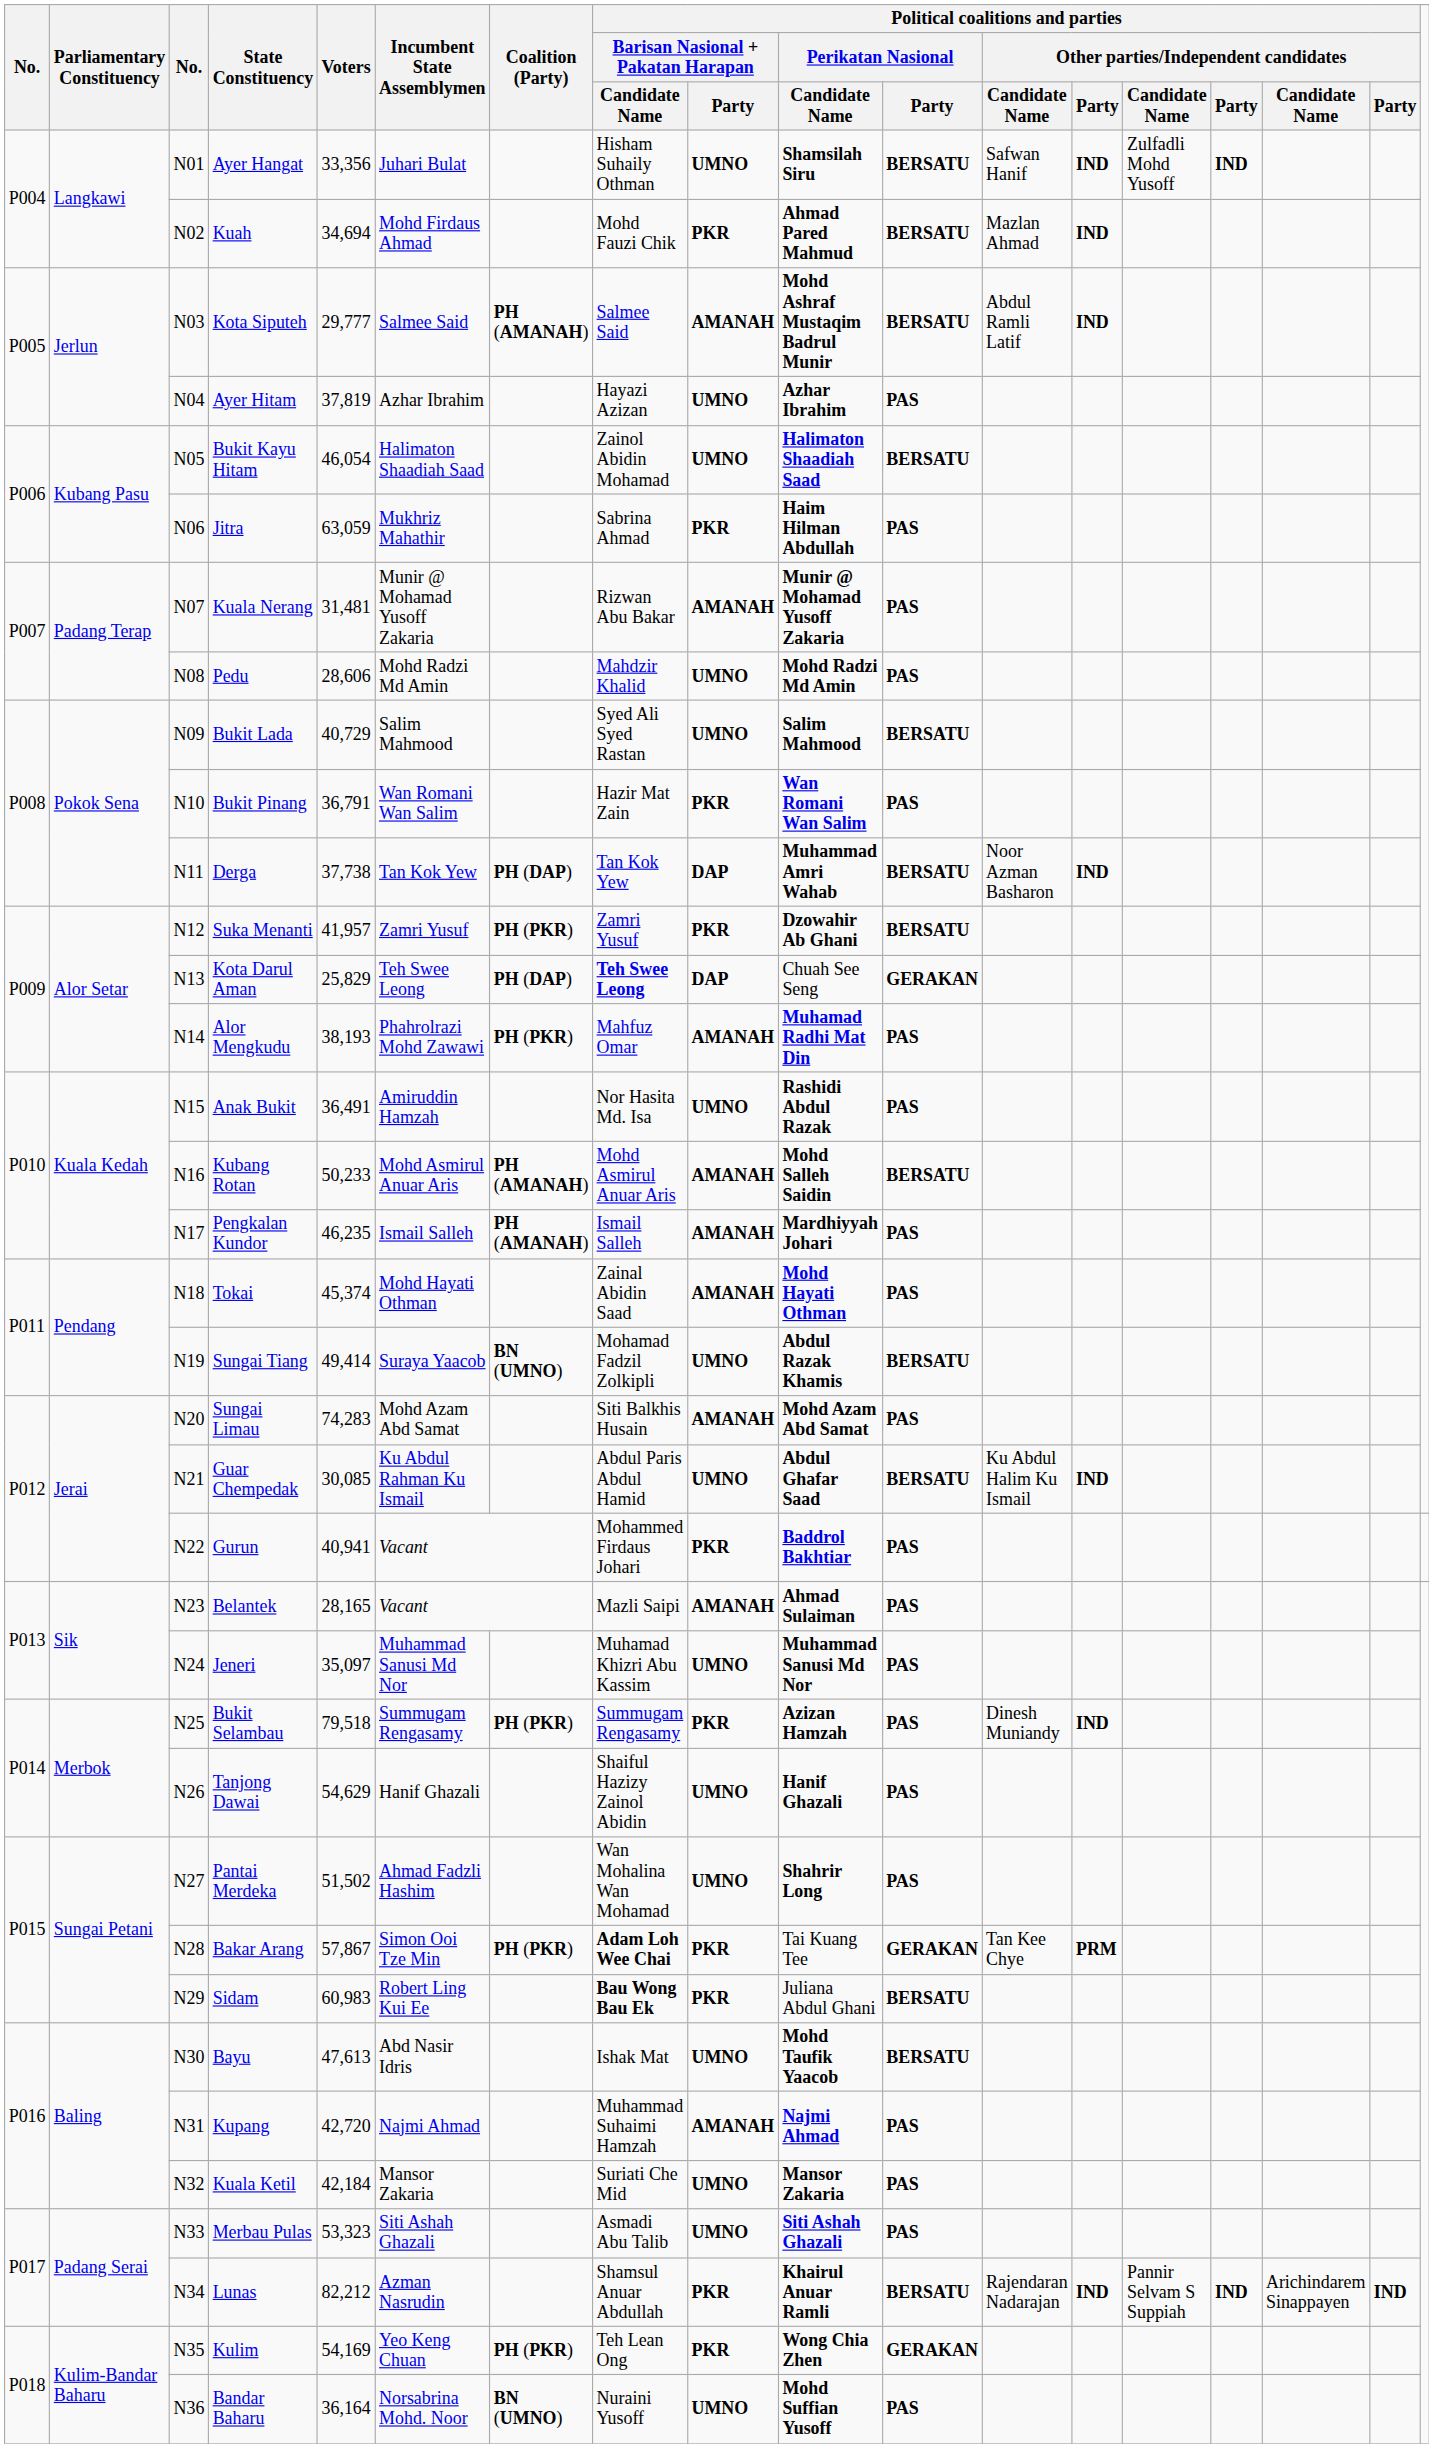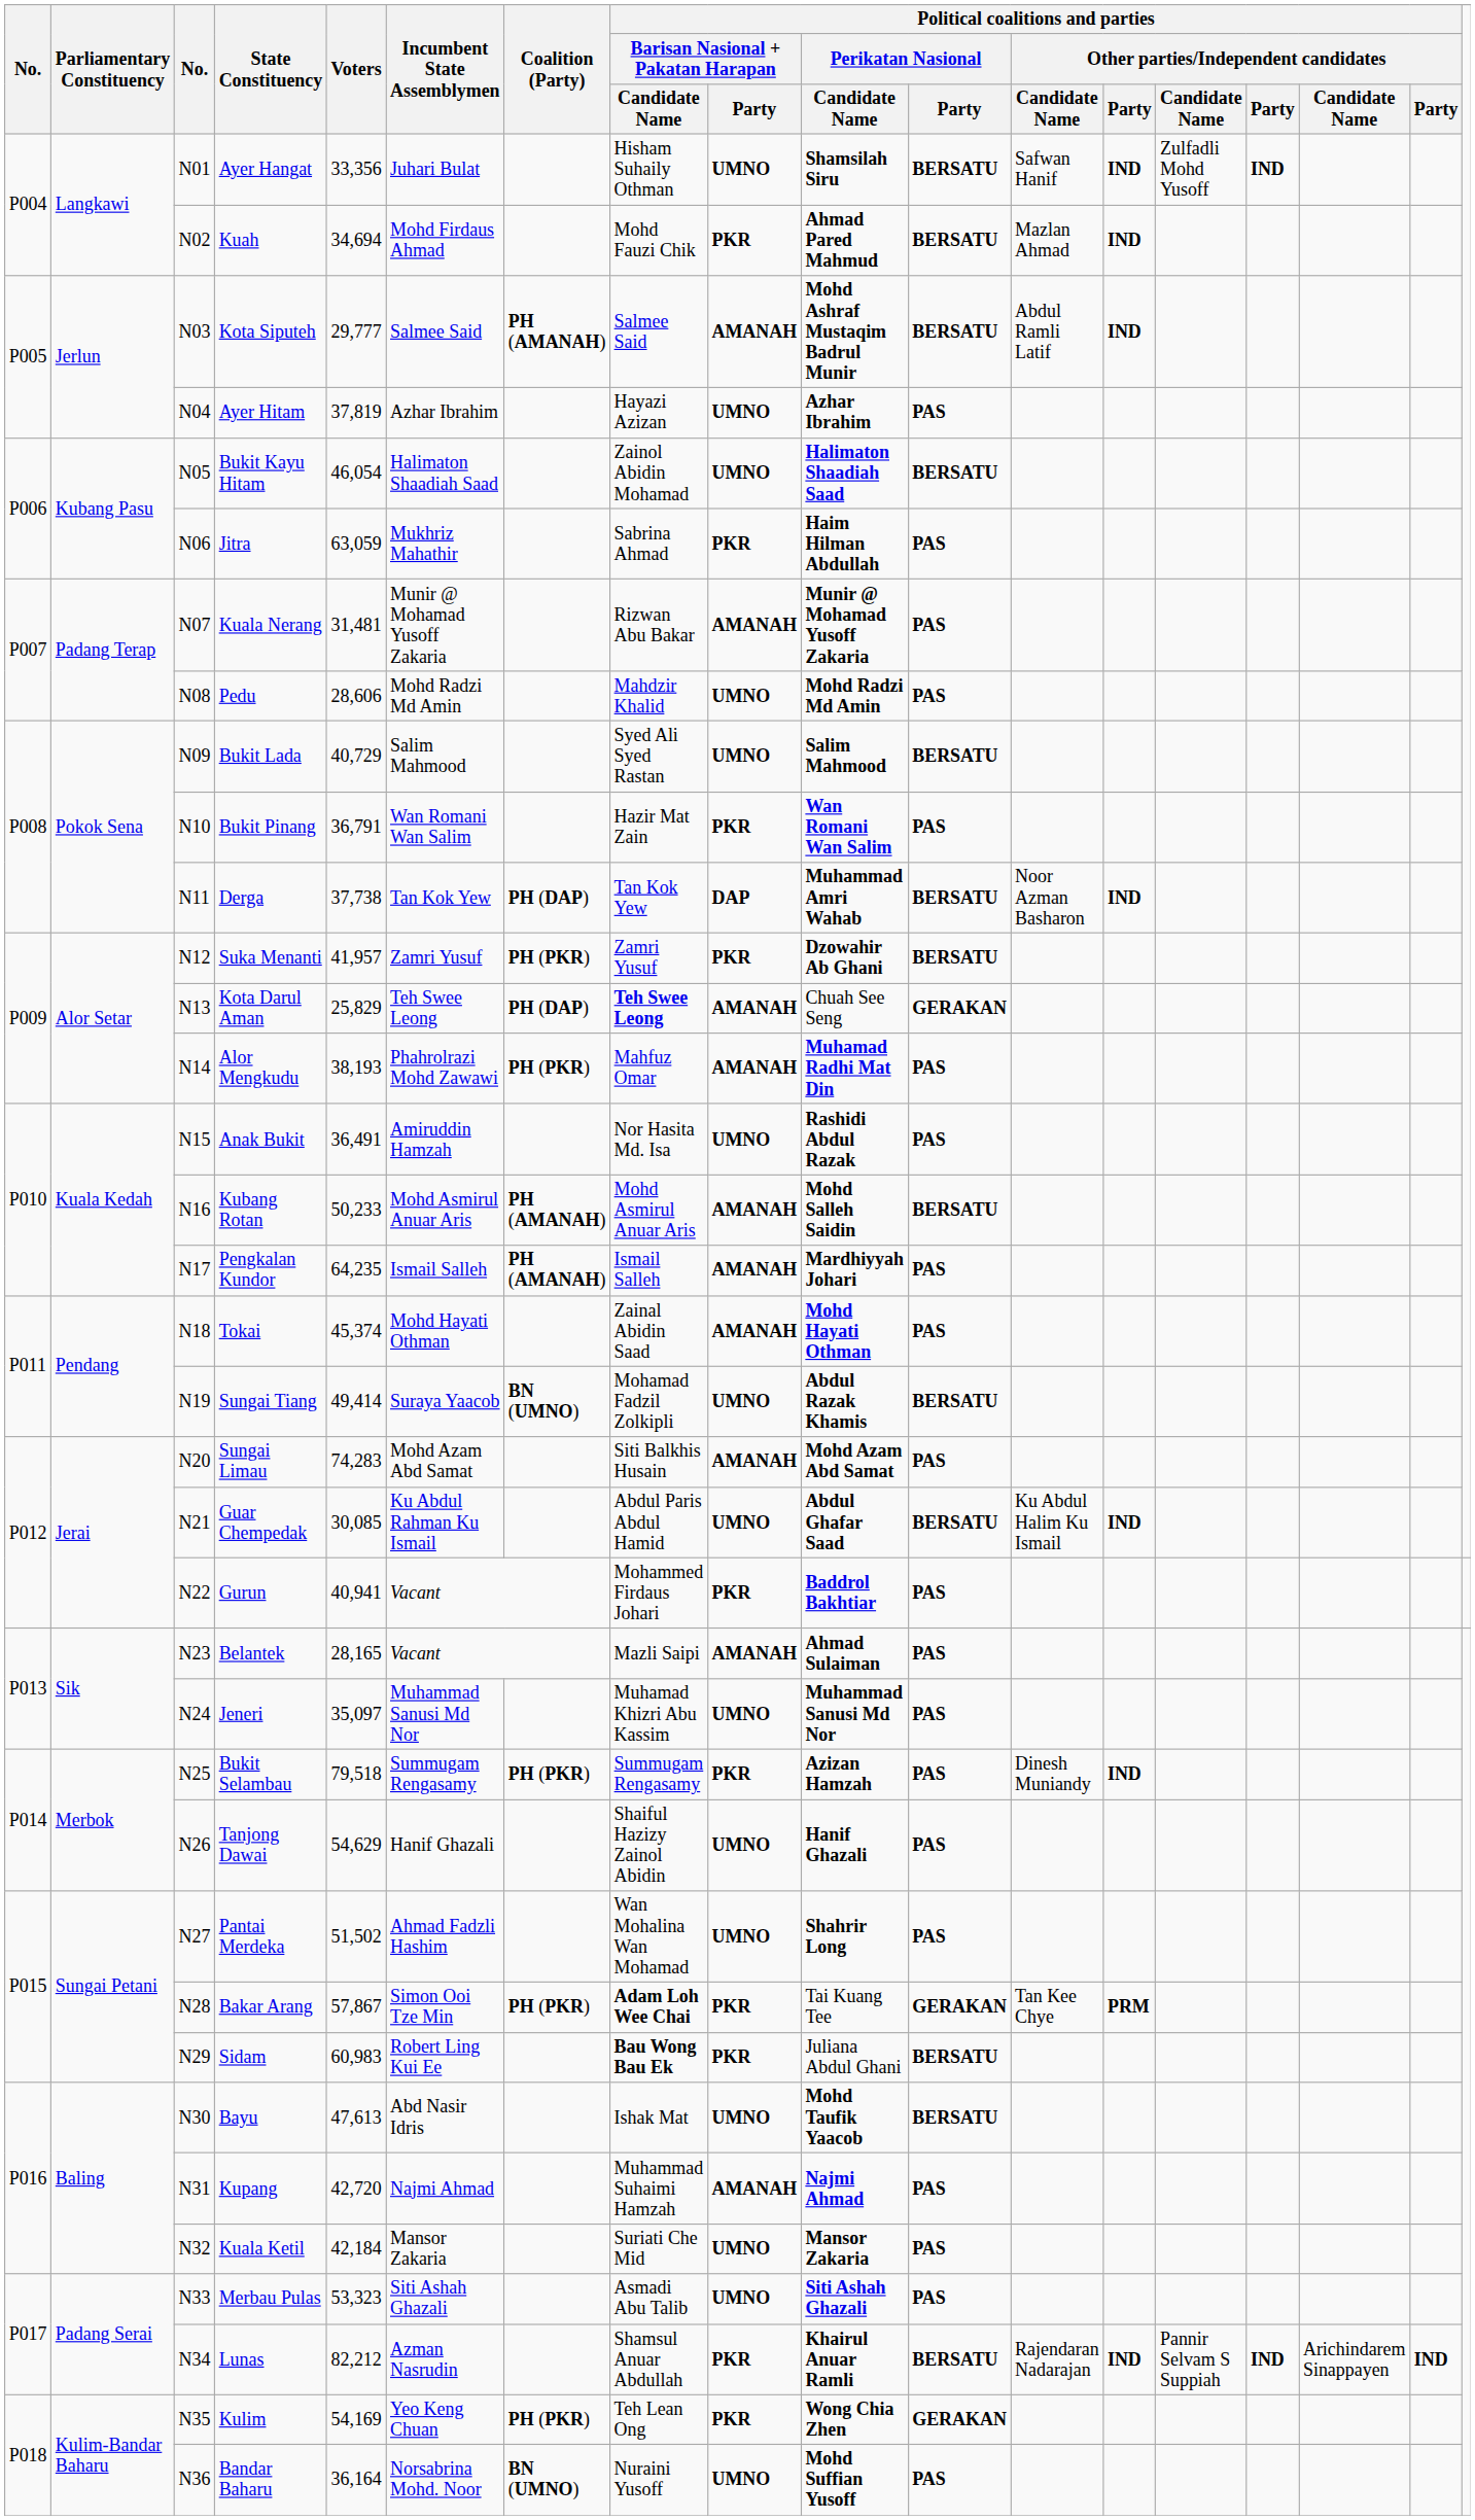Kota Darul Aman | column 9: DAP -> AMANAH
Pengkalan Kundor | Voters: 46,235 -> 64,235
